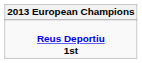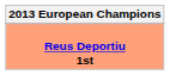row 2 | column 1: no background -> lightsalmon background
